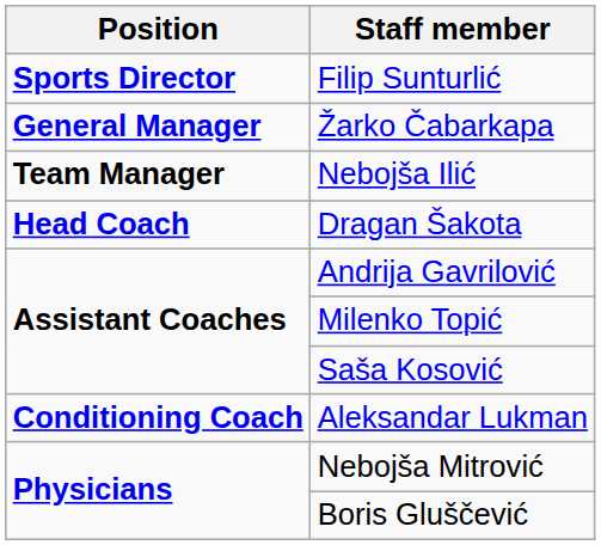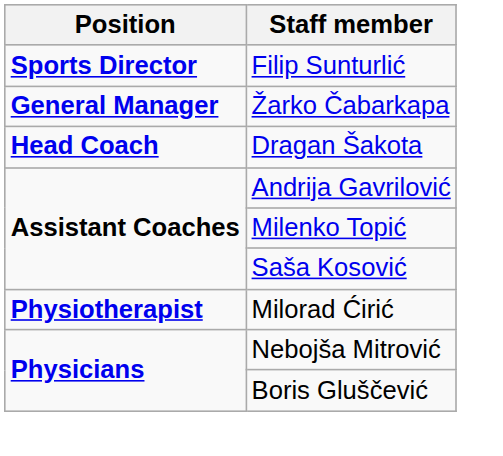- row: Team Manager | Nebojša Ilić
- row: Conditioning Coach | Aleksandar Lukman
+ row: Physiotherapist | Milorad Ćirić
